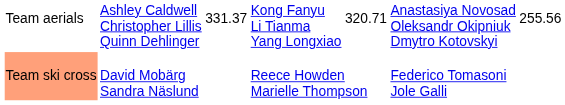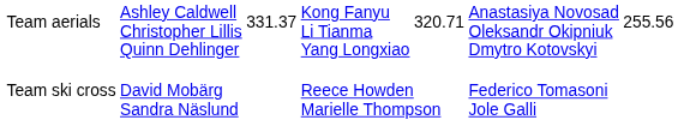Team ski cross | column 1: lightsalmon background -> no background
